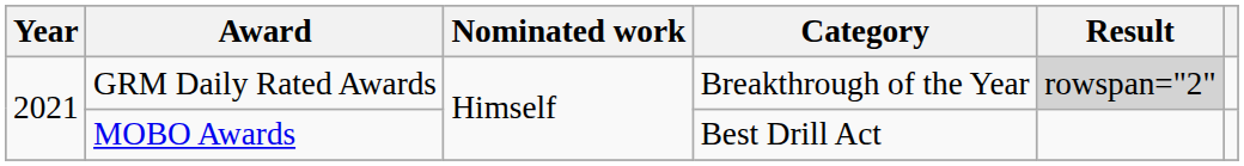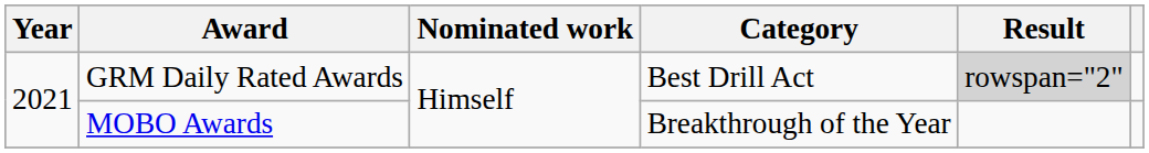GRM Daily Rated Awards | Category: Breakthrough of the Year -> Best Drill Act
MOBO Awards | Category: Best Drill Act -> Breakthrough of the Year
